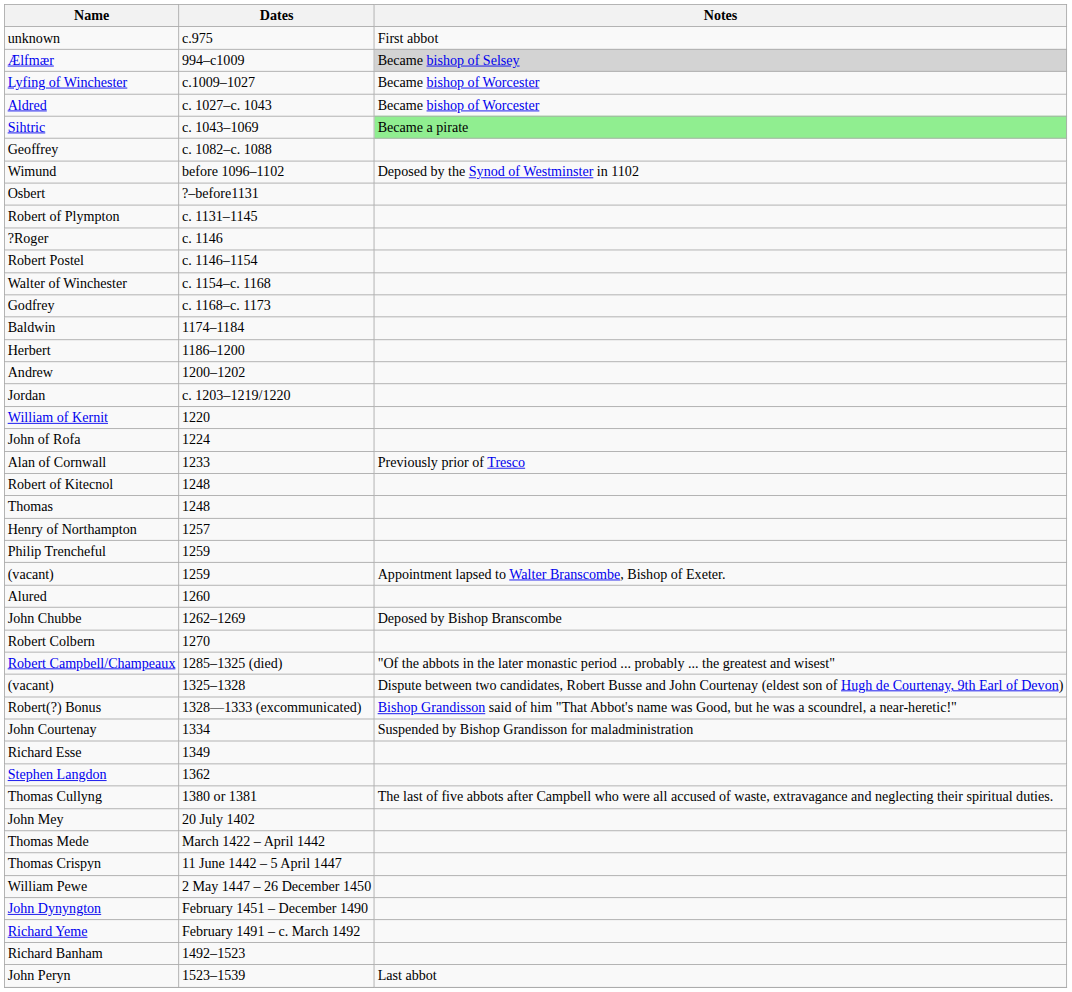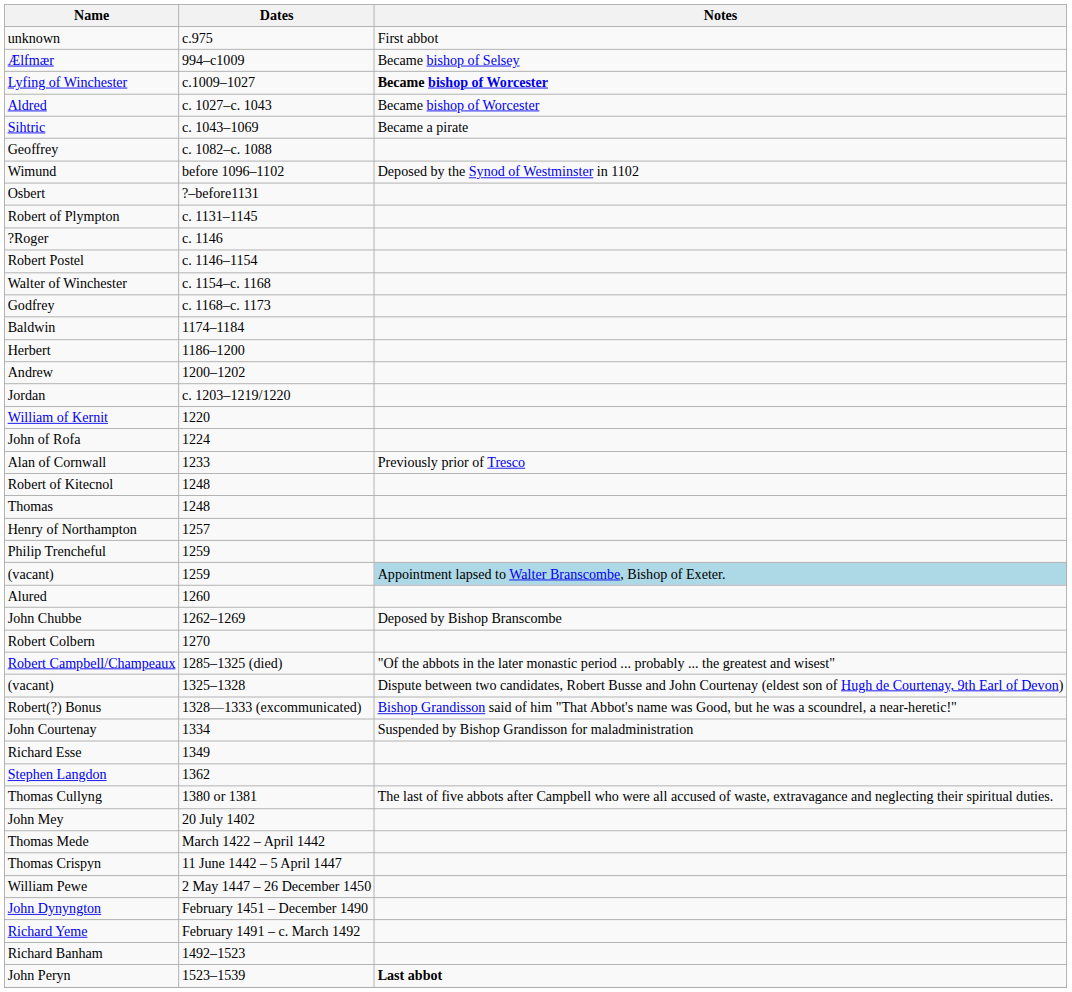Ælfmær | Notes: lightgrey background -> no background
Lyfing of Winchester | Notes: normal -> bold
Sihtric | Notes: lightgreen background -> no background
(vacant) / 1259 | Notes: no background -> lightblue background
John Peryn | Notes: normal -> bold
